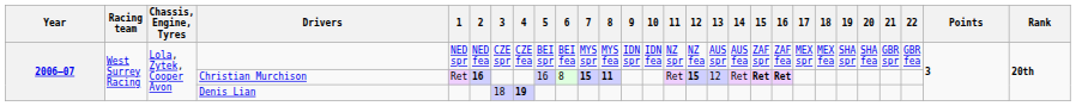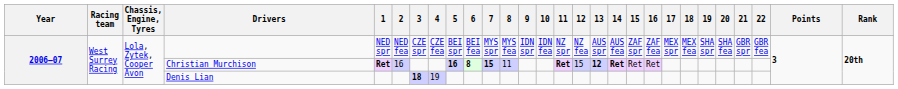Christian Murchison | 1: normal -> bold
Christian Murchison | 2: bold -> normal
Christian Murchison | 5: normal -> bold
Christian Murchison | 6: normal -> bold
Christian Murchison | 8: bold -> normal
Christian Murchison | 11: normal -> bold
Christian Murchison | 12: bold -> normal
Christian Murchison | 13: normal -> bold
Christian Murchison | 14: normal -> bold
Christian Murchison | 15: bold -> normal
Christian Murchison | 16: bold -> normal
Denis Lian | 3: normal -> bold
Denis Lian | 4: bold -> normal
